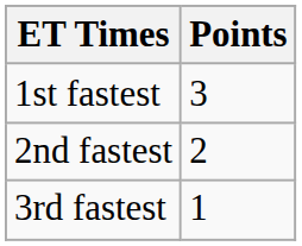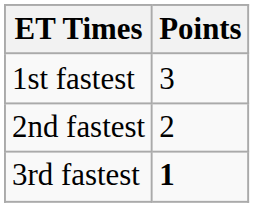3rd fastest | Points: normal -> bold
